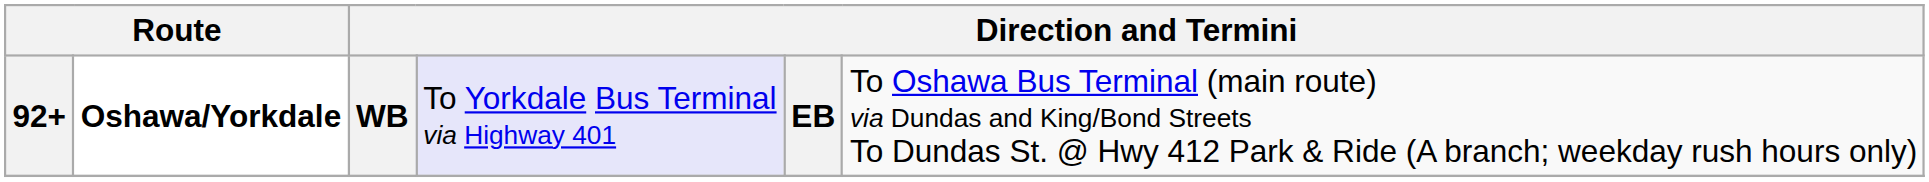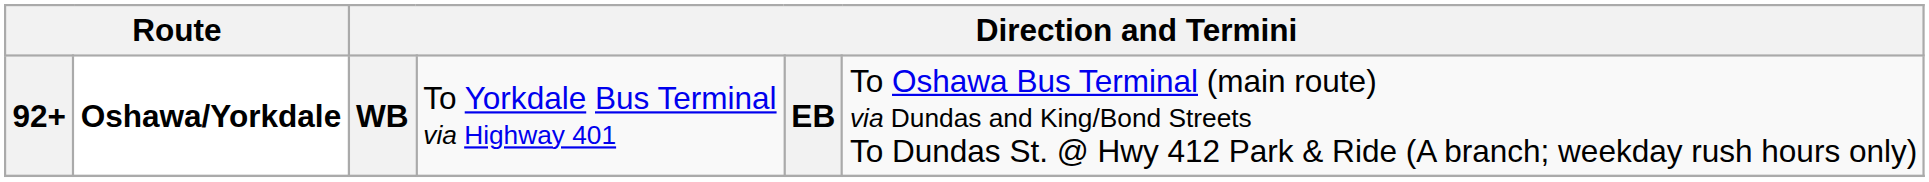WB | column 4: lavender background -> no background
